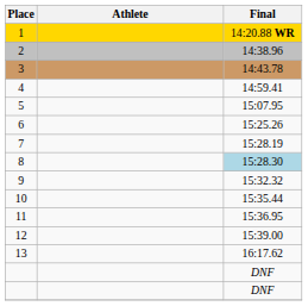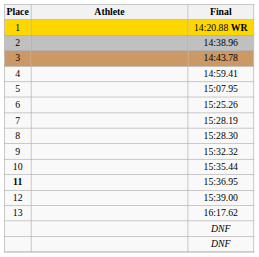8 | Final: lightblue background -> no background
11 | Place: normal -> bold
